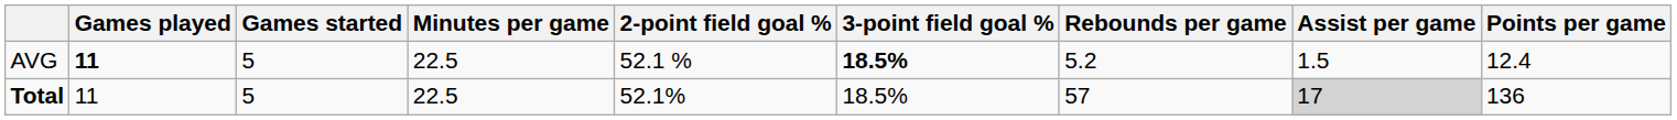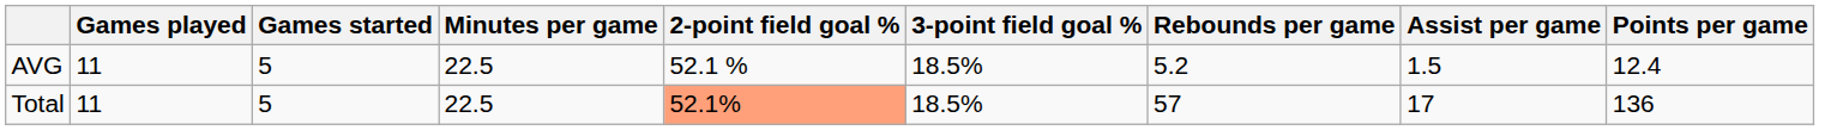row 2 | Games played: bold -> normal
row 2 | 3-point field goal %: bold -> normal
row 3 | column 1: bold -> normal
row 3 | 2-point field goal %: no background -> lightsalmon background
row 3 | Assist per game: lightgrey background -> no background
